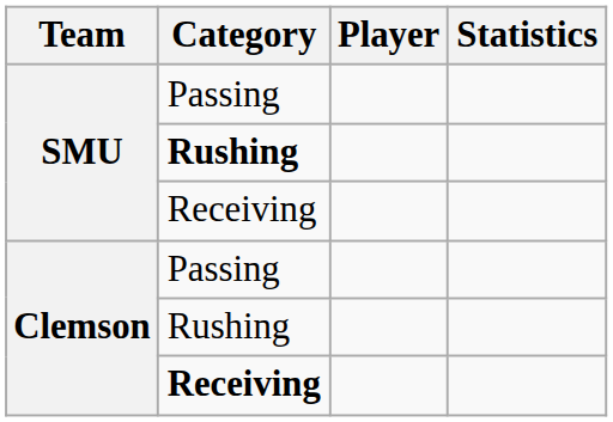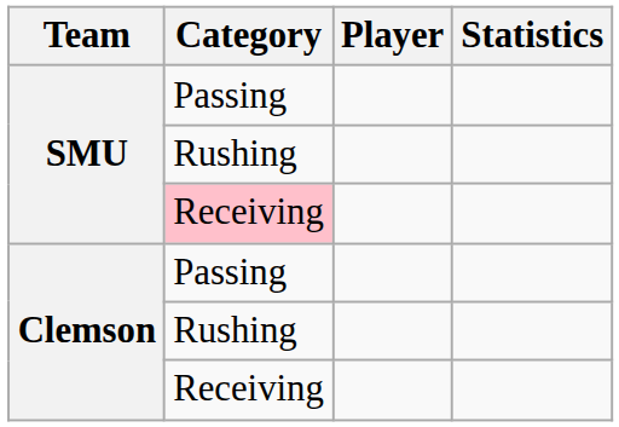SMU / Rushing | Category: bold -> normal
SMU / Receiving | Category: no background -> pink background
Clemson / Receiving | Category: bold -> normal
